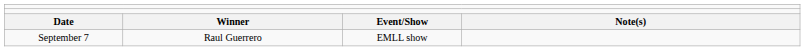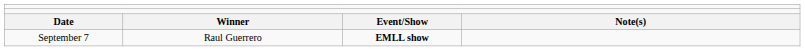September 7 | column 3: normal -> bold
